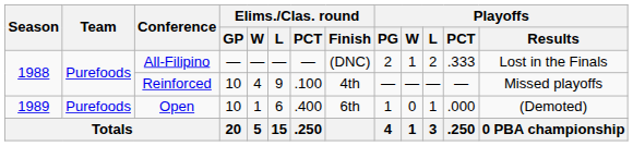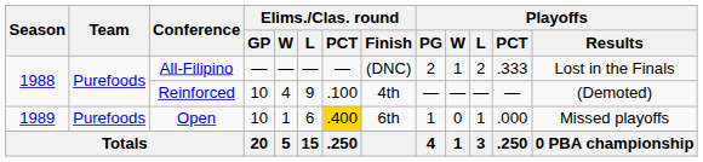Reinforced | Playoffs / Results: Missed playoffs -> (Demoted)
Open | Elims./Clas. round / PCT: no background -> gold background
Open | Playoffs / Results: (Demoted) -> Missed playoffs
